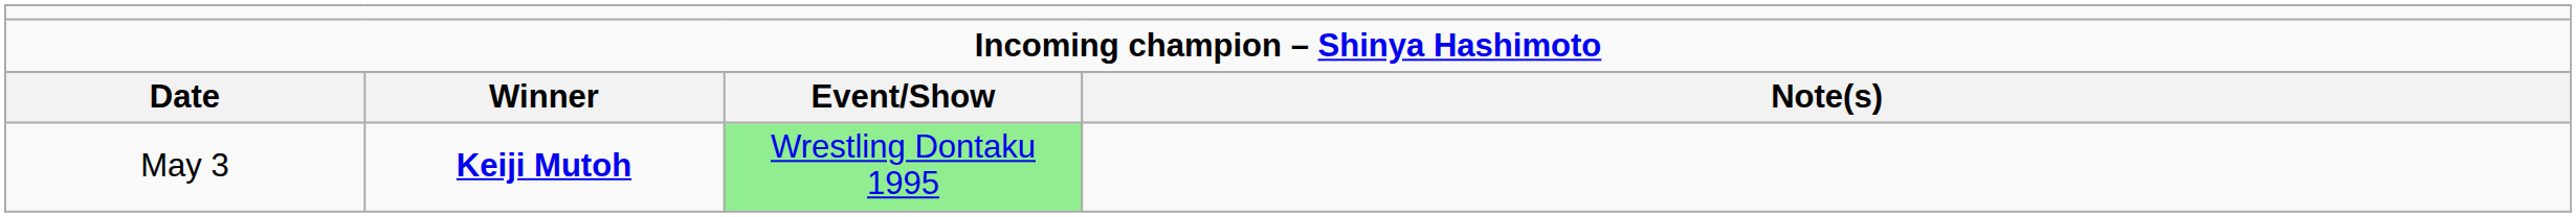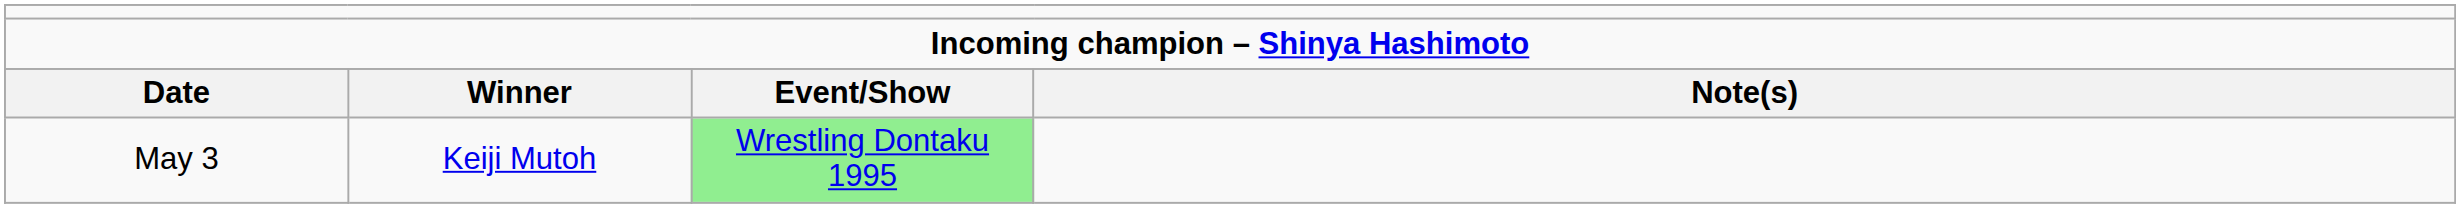May 3 | column 2: bold -> normal
